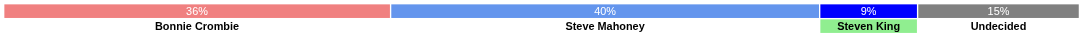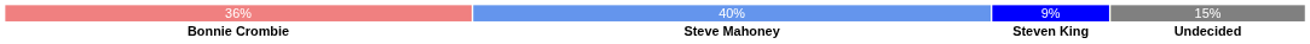Bonnie Crombie | column 3: lightgreen background -> no background
